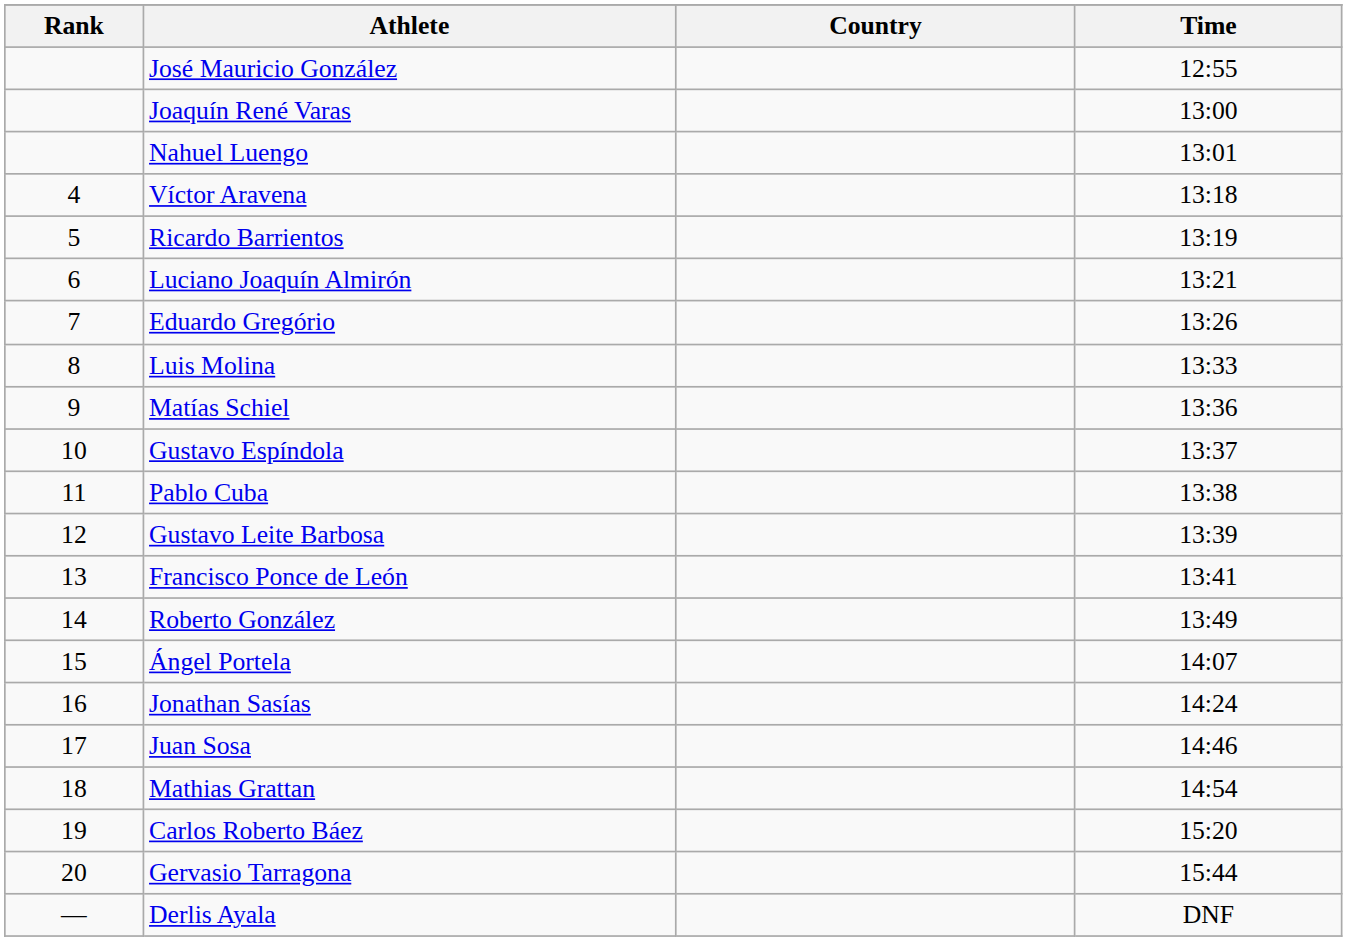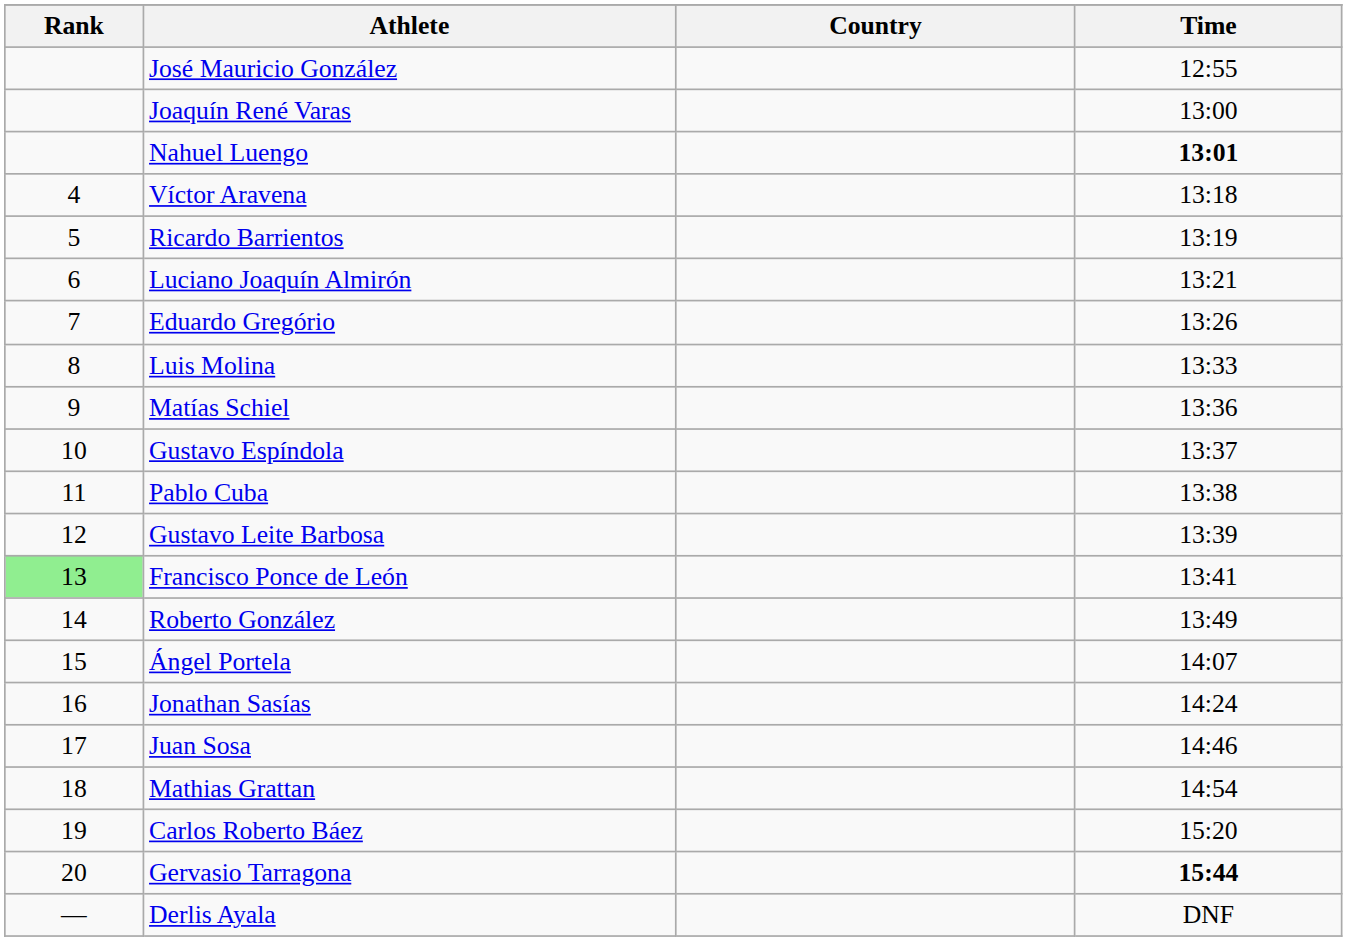Nahuel Luengo | Time: normal -> bold
Francisco Ponce de León | Rank: no background -> lightgreen background
Gervasio Tarragona | Time: normal -> bold
